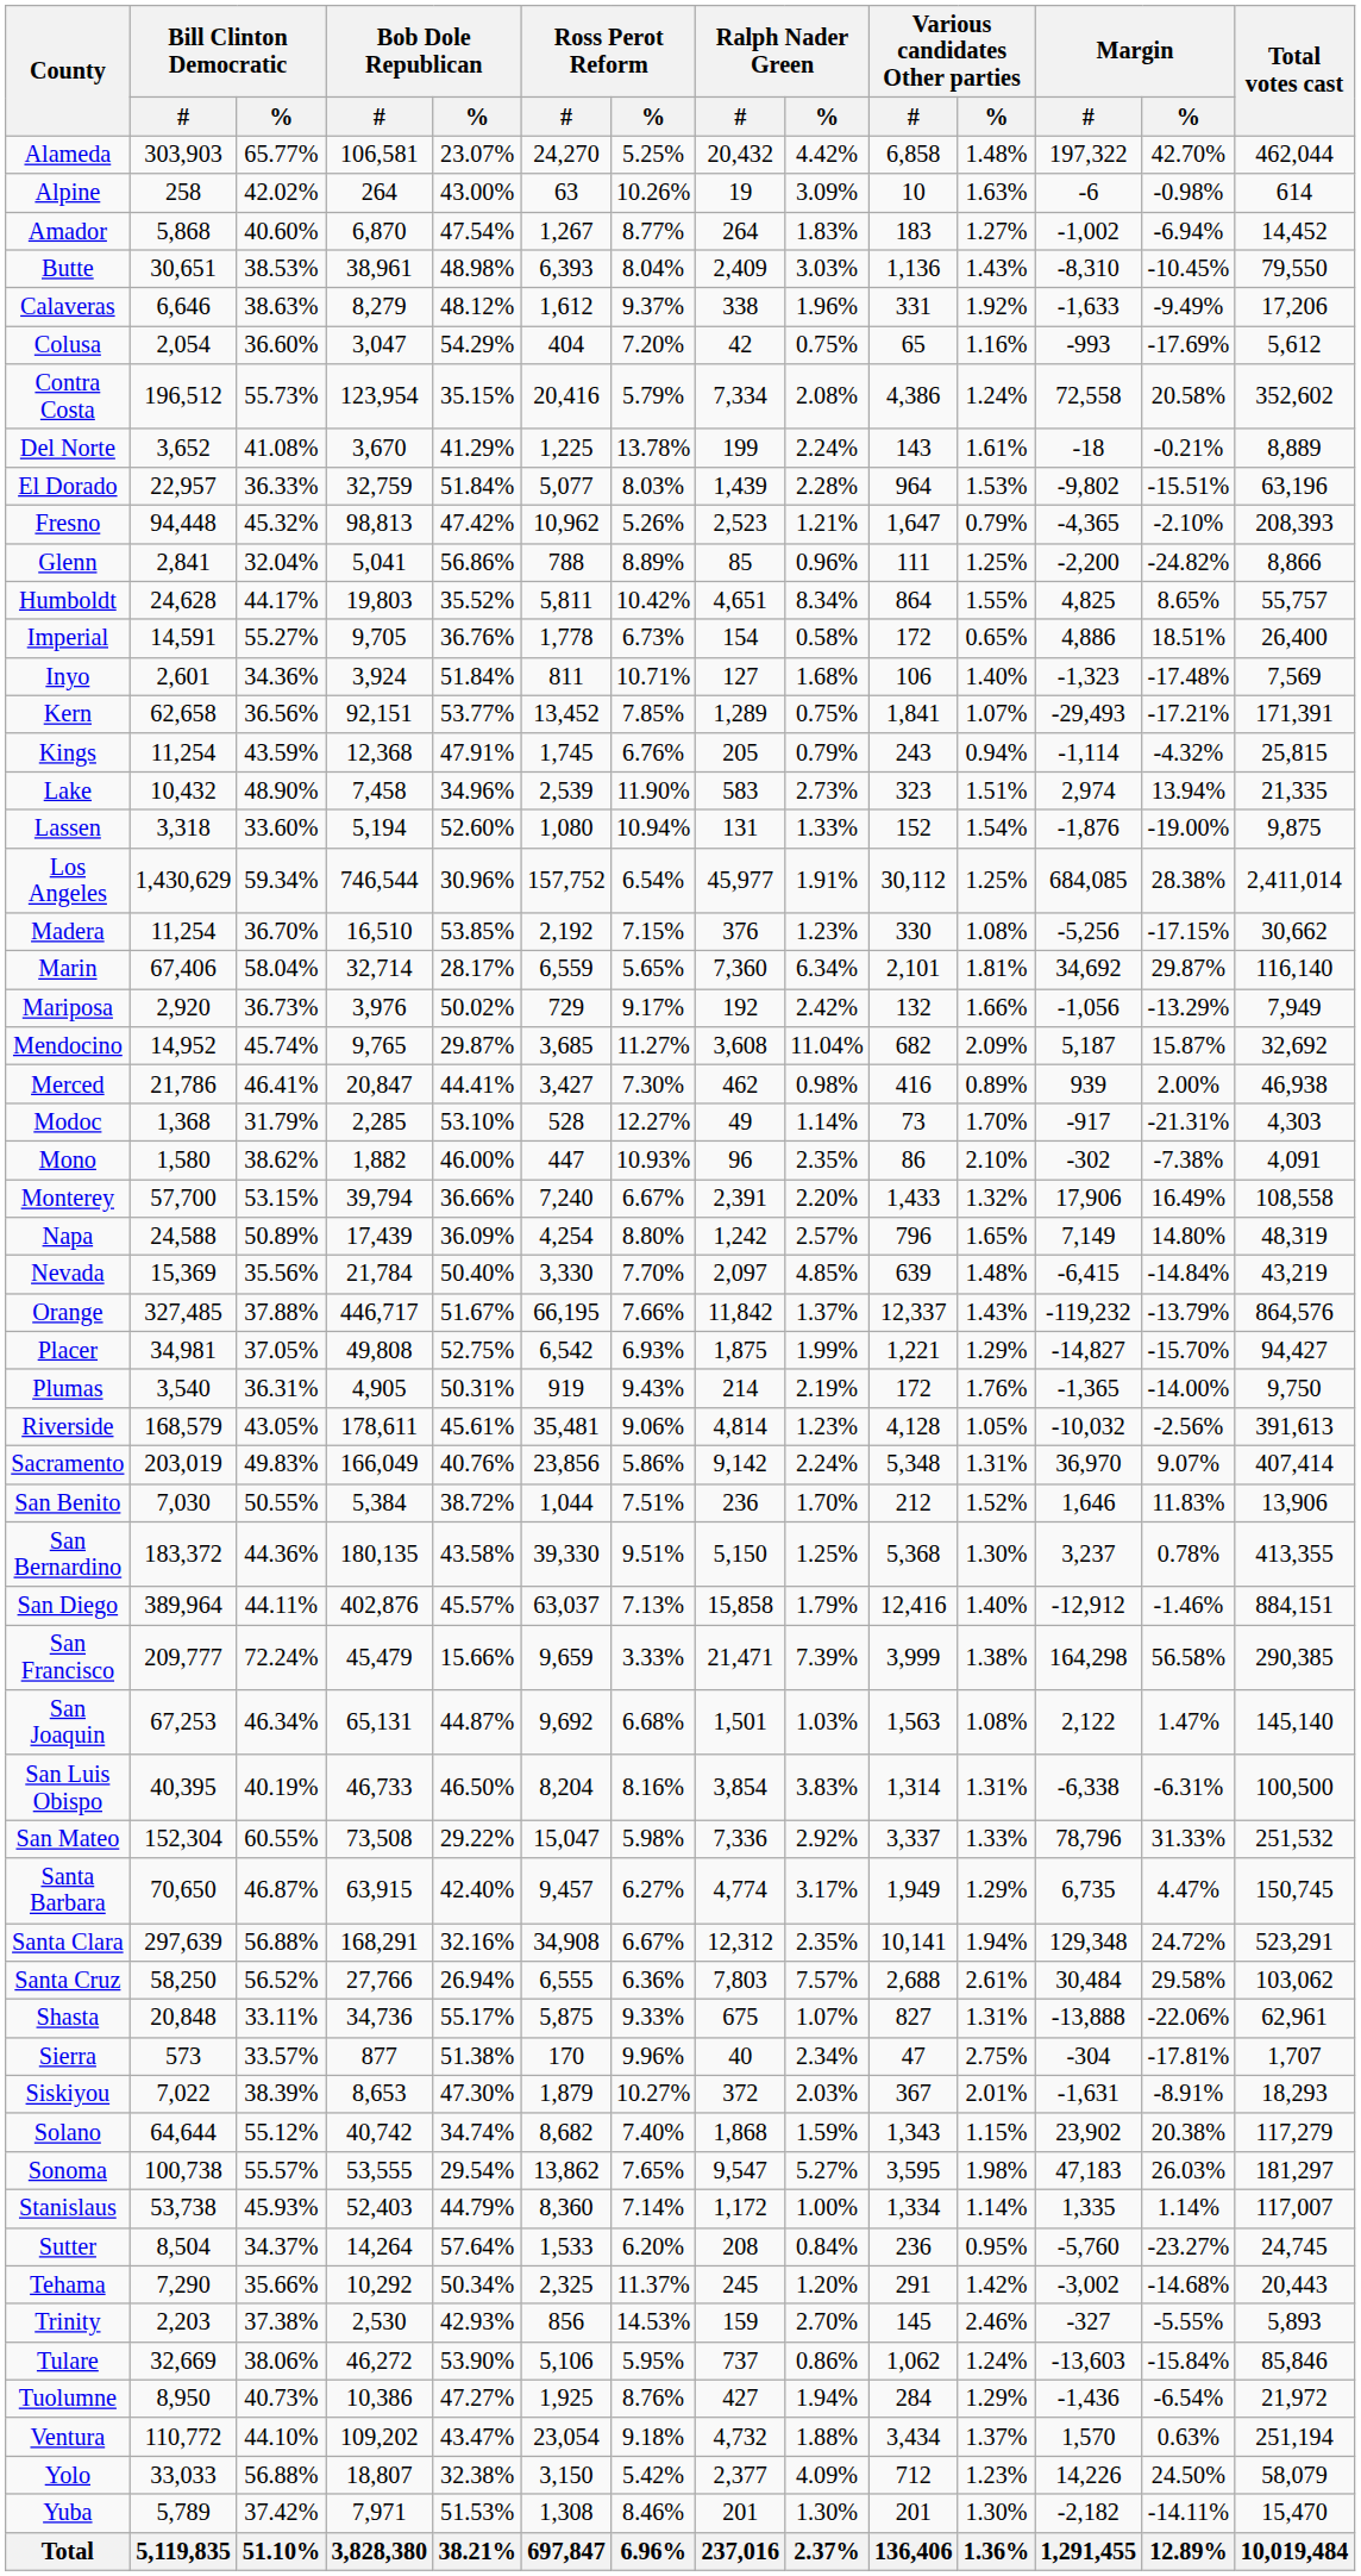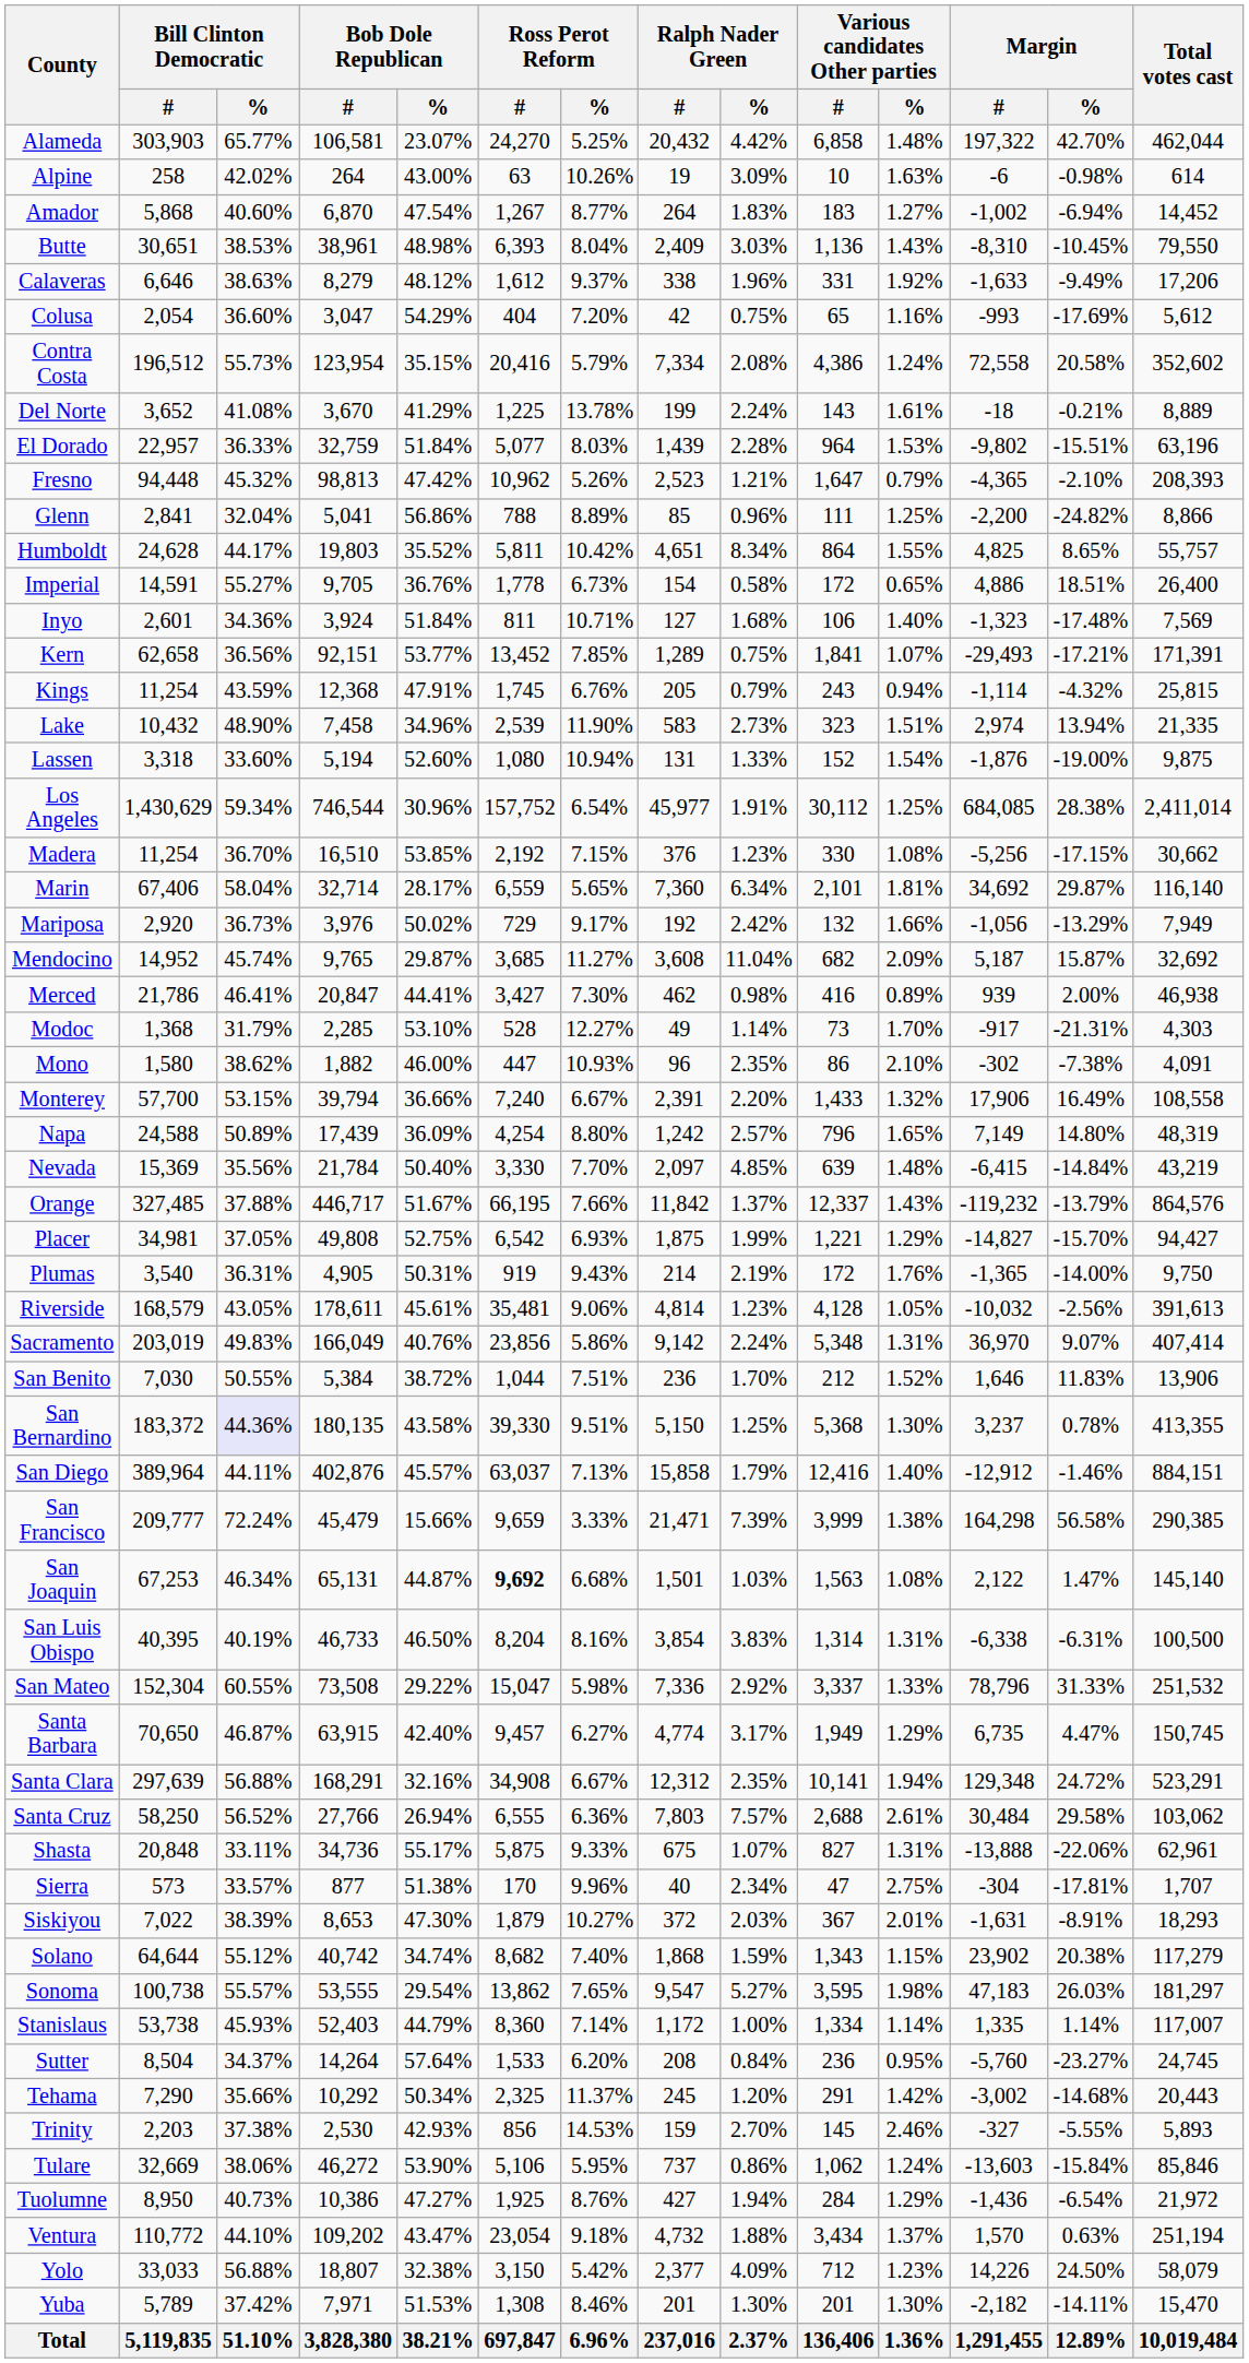San Bernardino | Bill Clinton Democratic / %: no background -> lavender background
San Joaquin | Ross Perot Reform / #: normal -> bold
